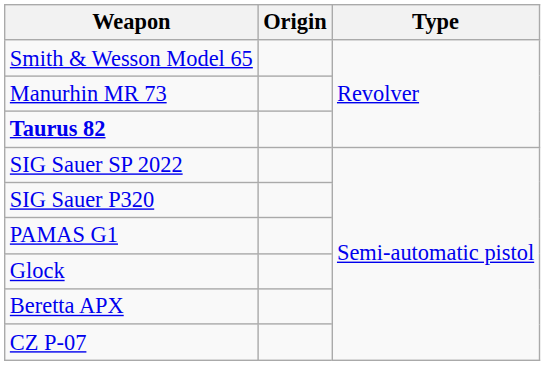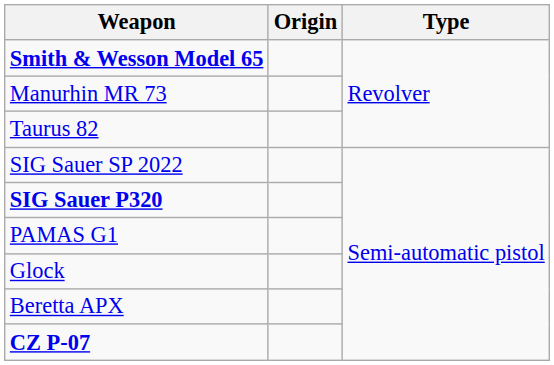Smith & Wesson Model 65 | Weapon: normal -> bold
Taurus 82 | Weapon: bold -> normal
SIG Sauer P320 | Weapon: normal -> bold
CZ P-07 | Weapon: normal -> bold
